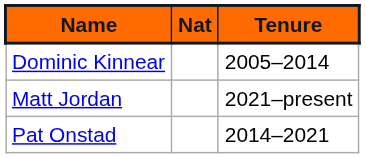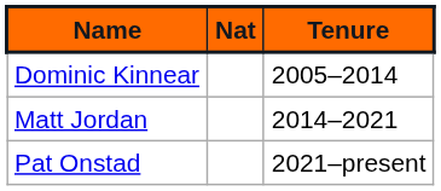Matt Jordan | Tenure: 2021–present -> 2014–2021
Pat Onstad | Tenure: 2014–2021 -> 2021–present
